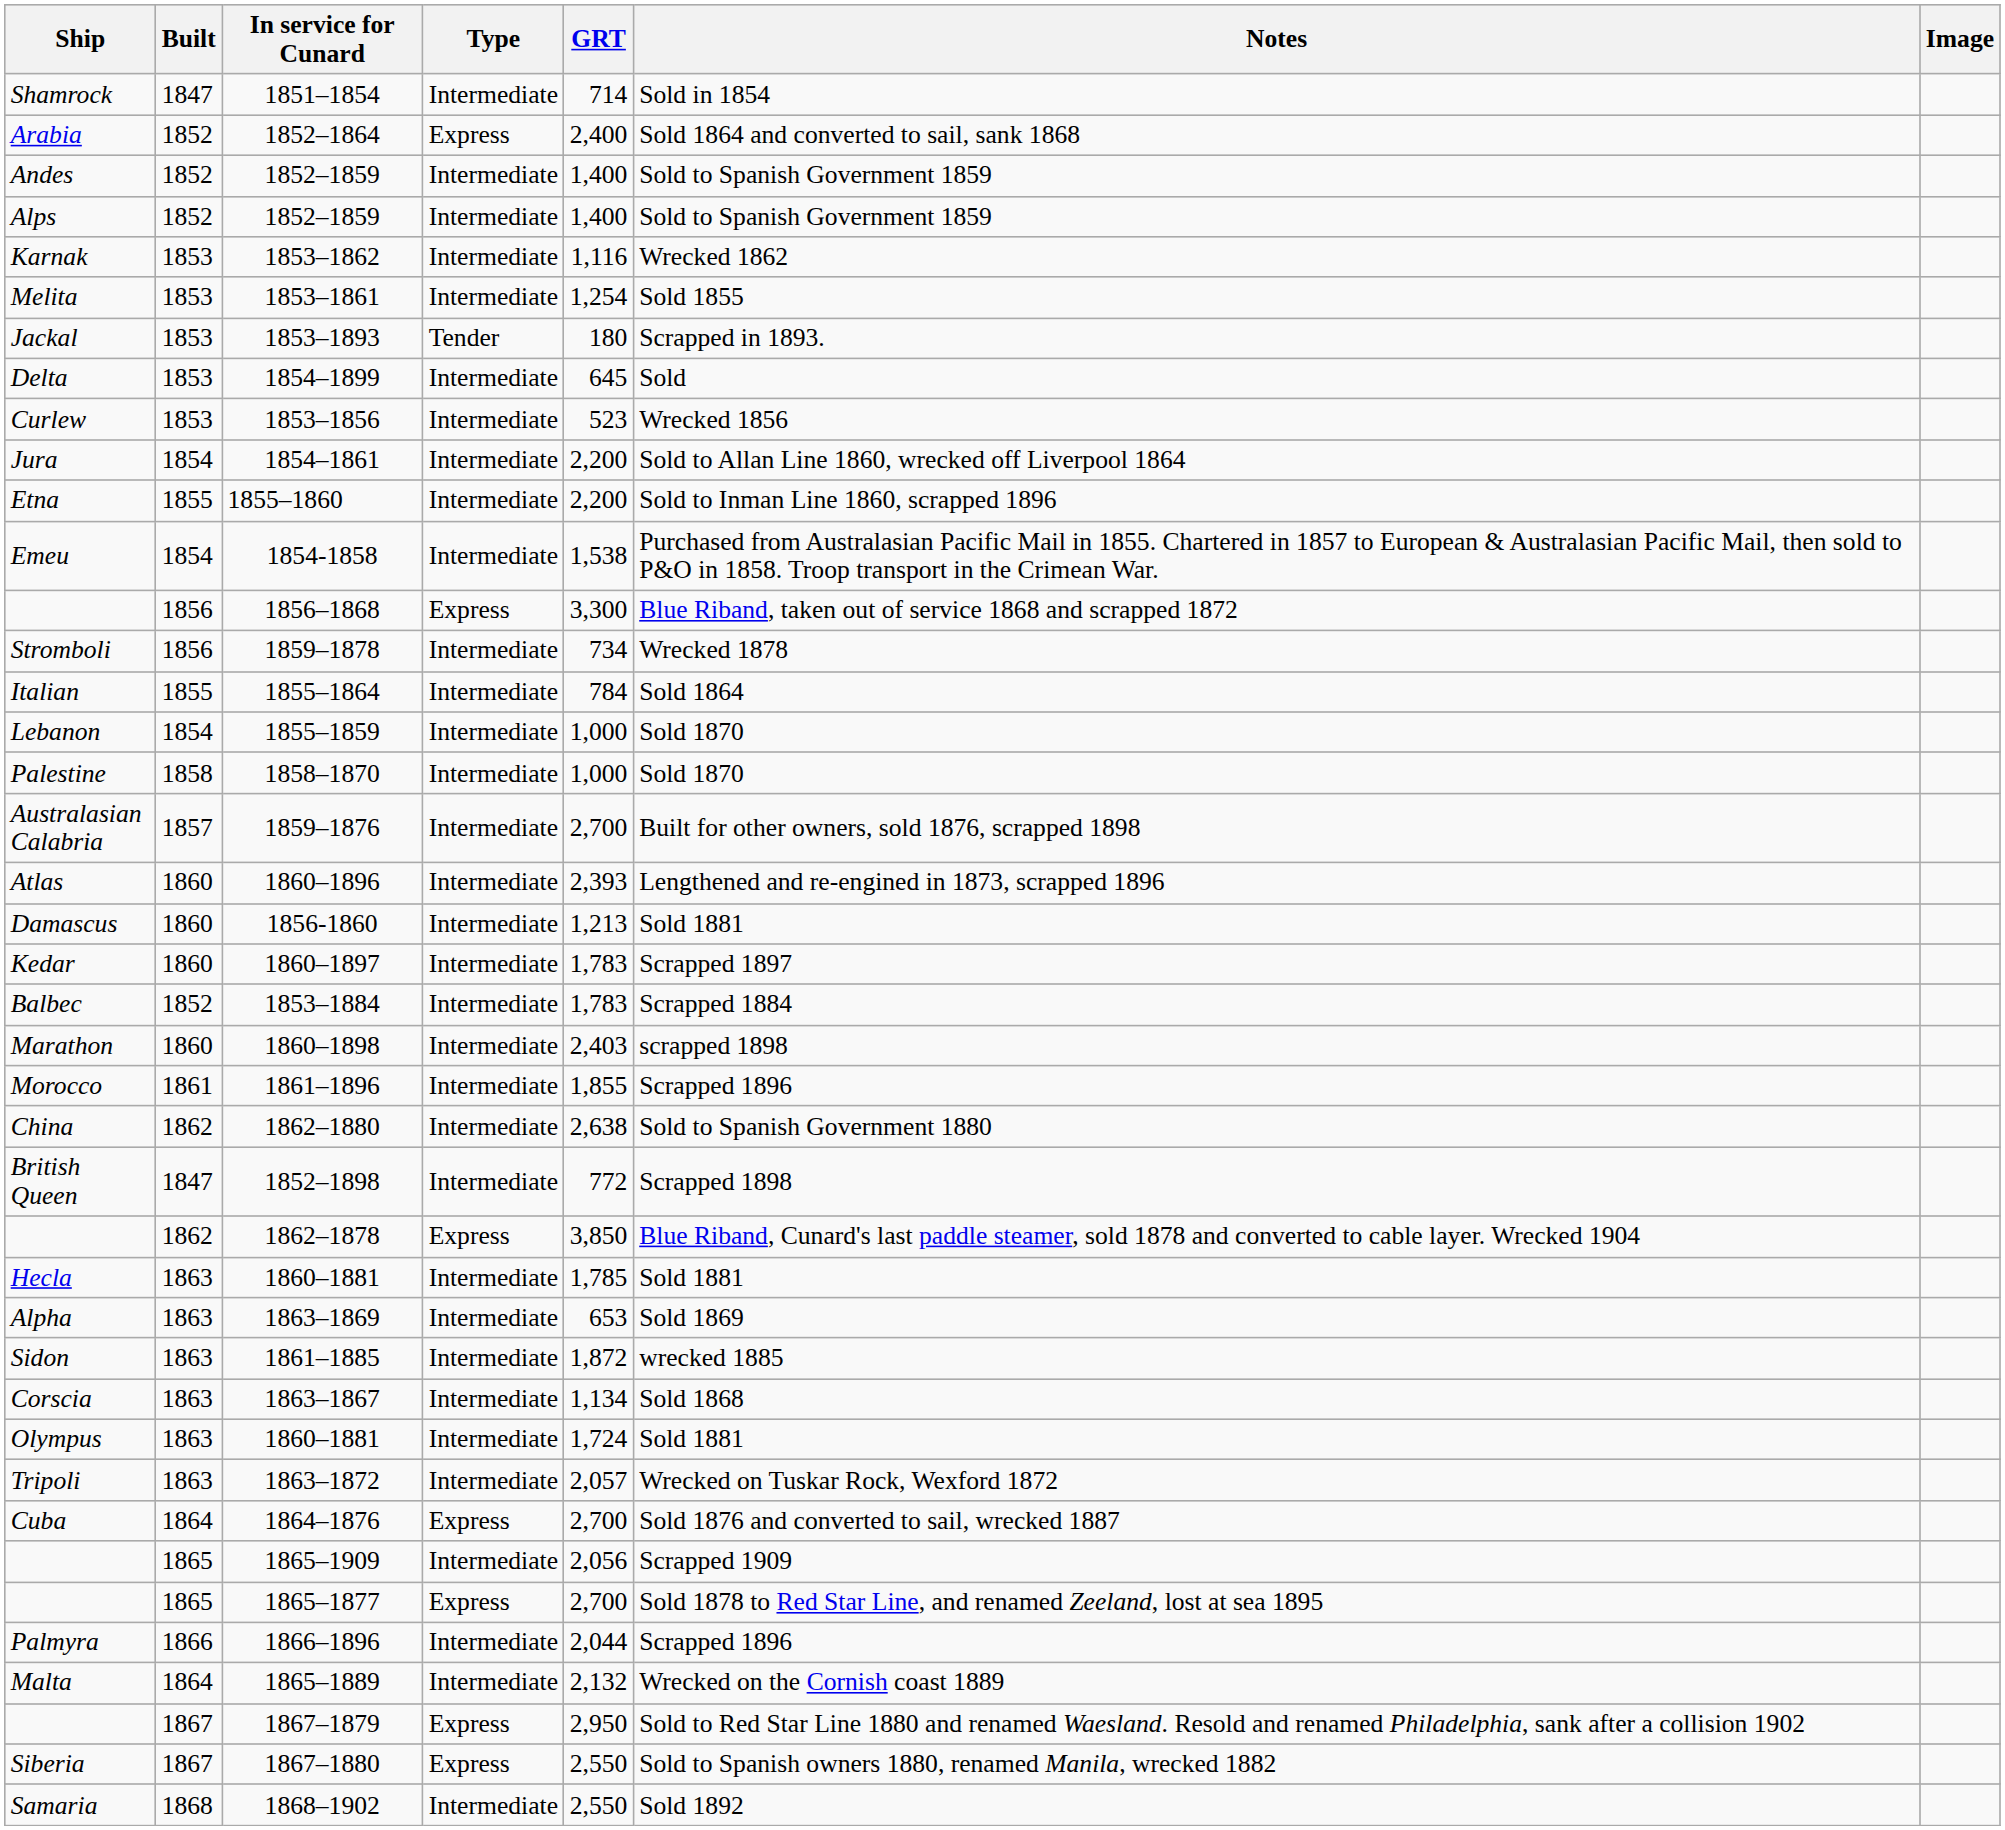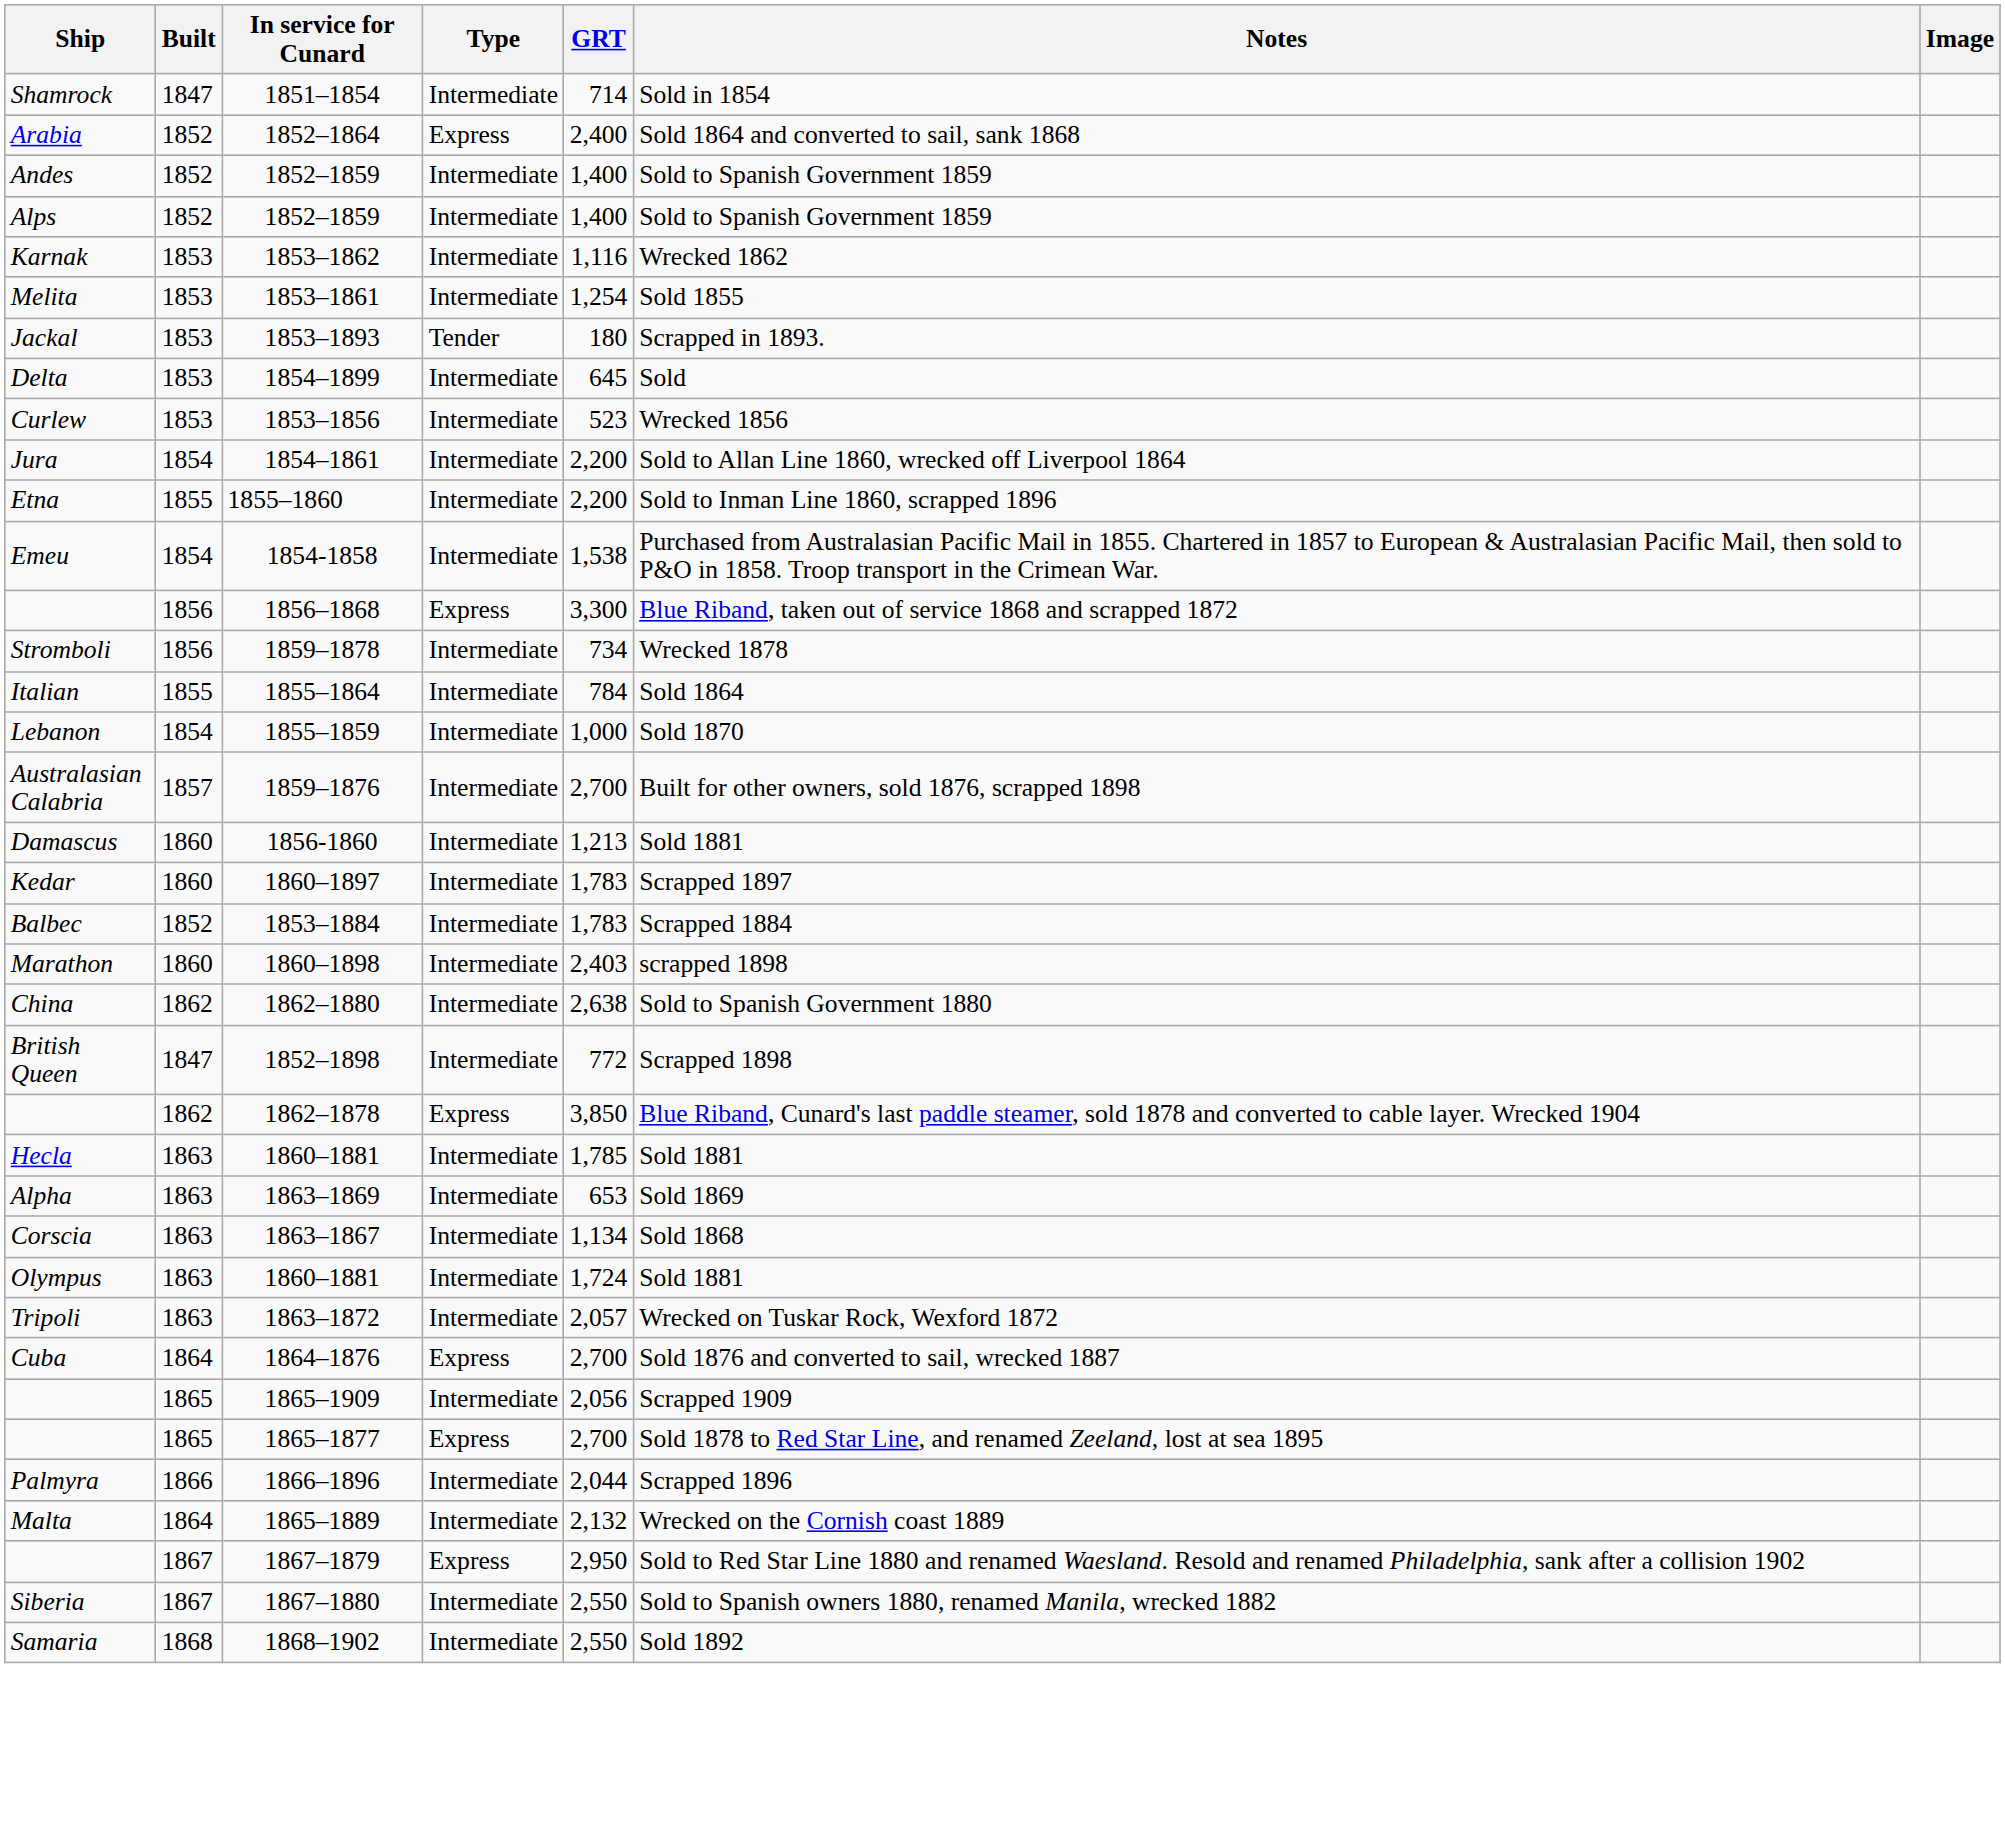- row: Palestine | 1858 | 1858–1870 | Intermediate | 1,000 | Sold 1870
- row: Atlas | 1860 | 1860–1896 | Intermediate | 2,393 | Lengthened and re-engined in 1873, scrapped 1896
- row: Morocco | 1861 | 1861–1896 | Intermediate | 1,855 | Scrapped 1896
- row: Sidon | 1863 | 1861–1885 | Intermediate | 1,872 | wrecked 1885
Siberia | Type: Express -> Intermediate
